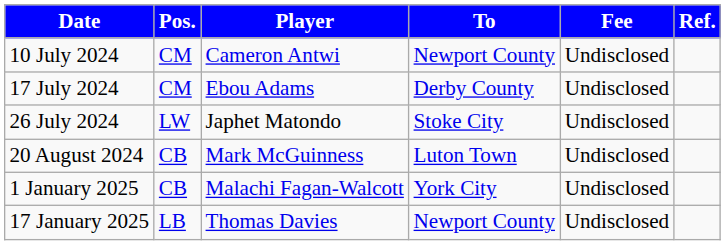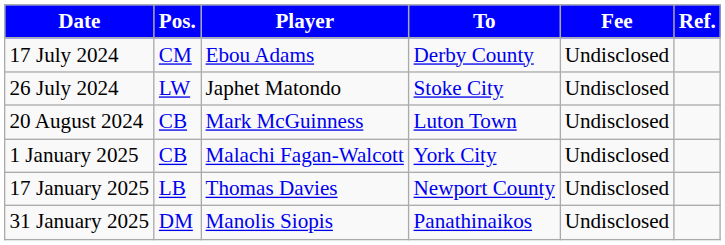- row: 10 July 2024 | CM | Cameron Antwi | Newport County | Undisclosed
+ row: 31 January 2025 | DM | Manolis Siopis | Panathinaikos | Undisclosed
